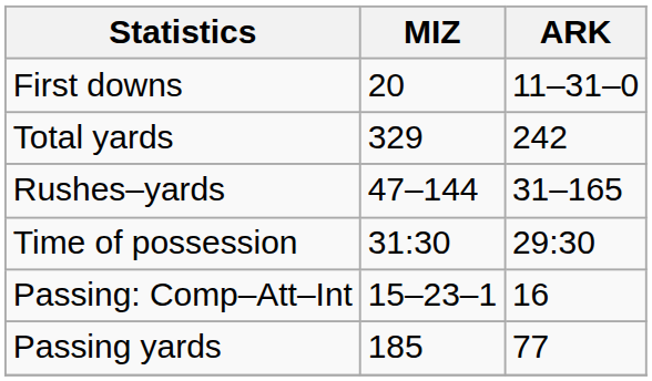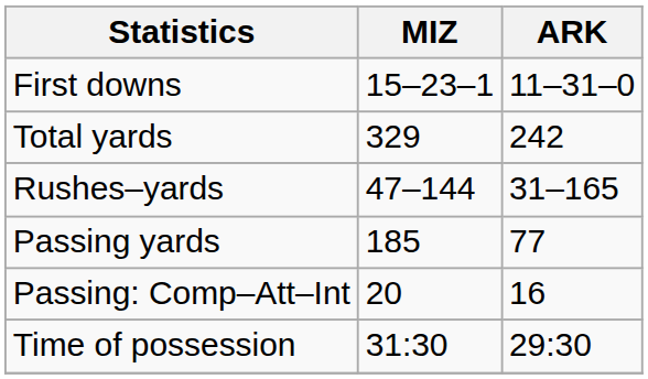First downs | MIZ: 20 -> 15–23–1
rows swapped: Passing yards <-> Time of possession
Passing: Comp–Att–Int | MIZ: 15–23–1 -> 20
